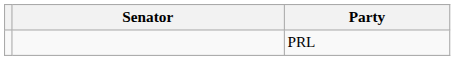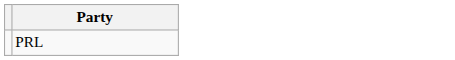- column: Senator
